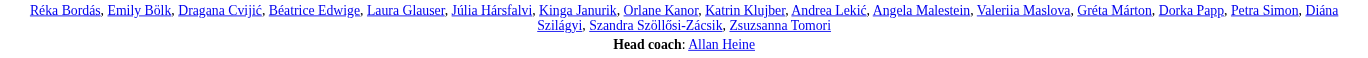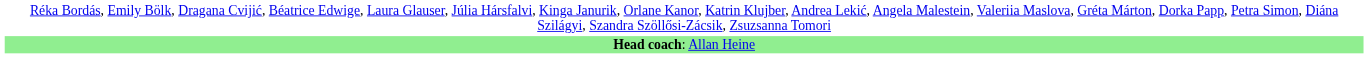row 2 | column 1: no background -> lightgreen background
